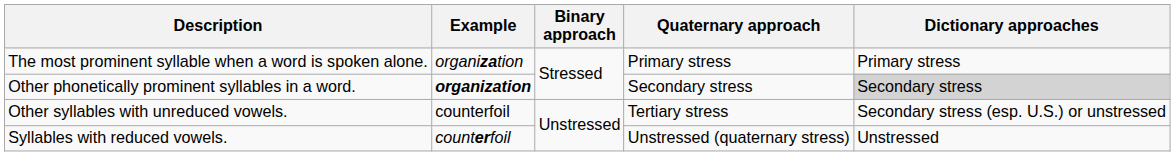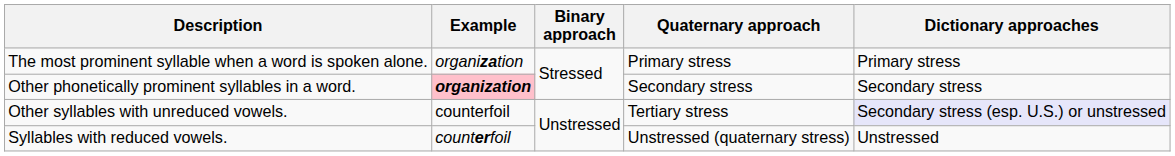Other phonetically prominent syllables in a word. | Example: no background -> pink background
Other phonetically prominent syllables in a word. | Dictionary approaches: lightgrey background -> no background
Other syllables with unreduced vowels. | Dictionary approaches: no background -> lavender background
